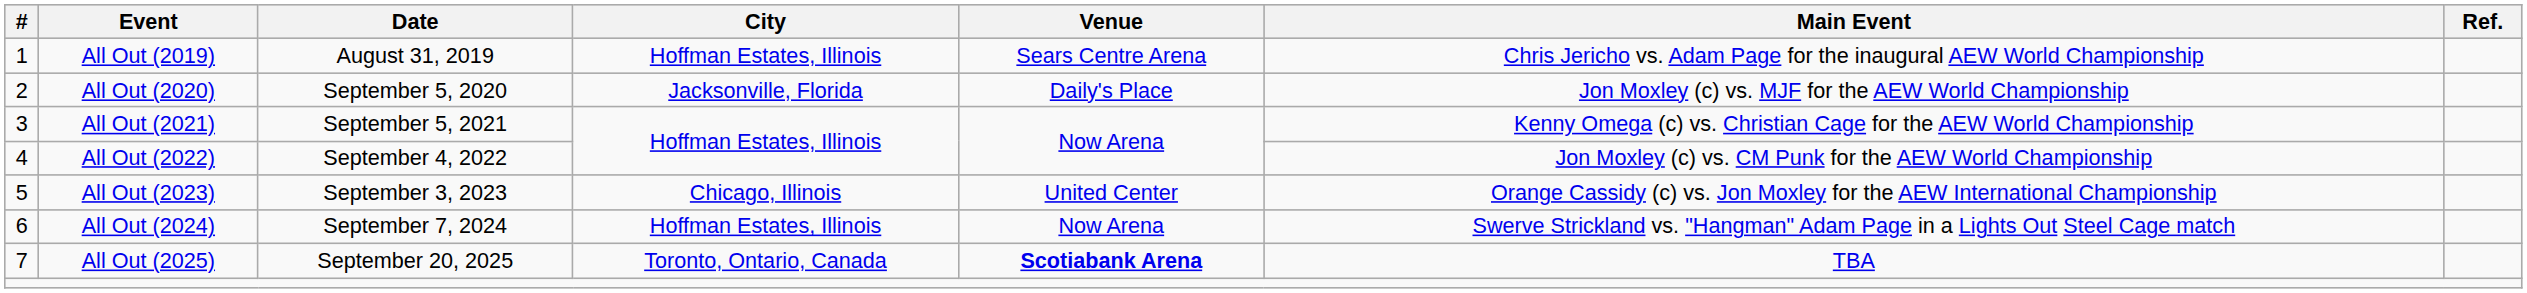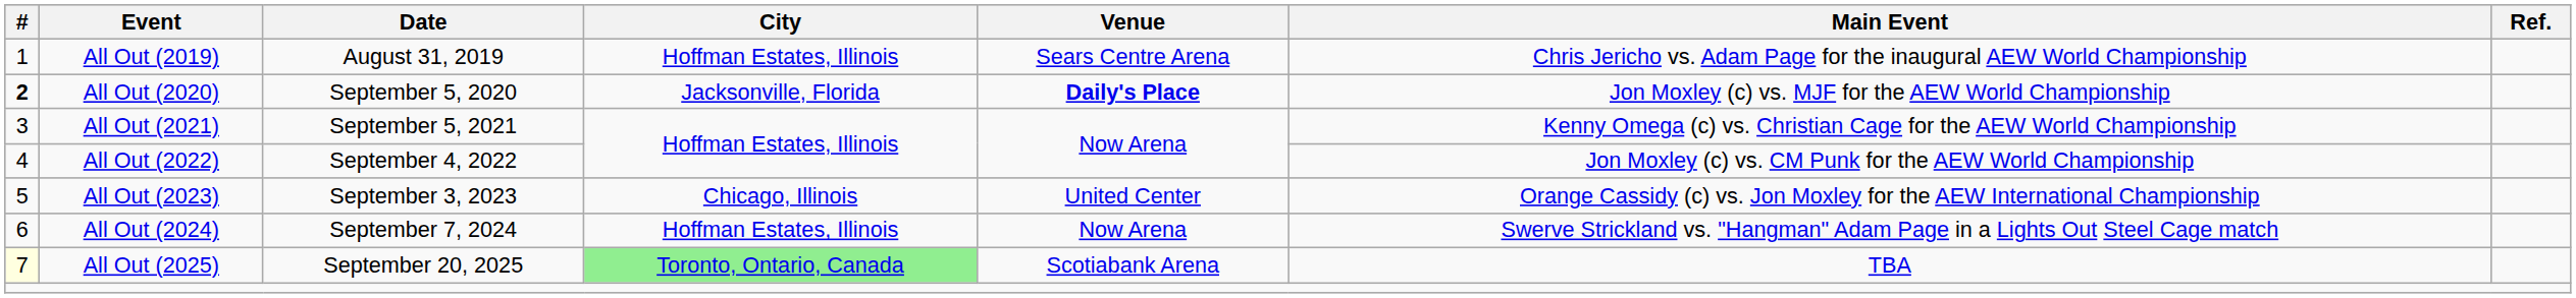row 3 | #: normal -> bold
row 3 | Venue: normal -> bold
row 8 | #: no background -> lightyellow background
row 8 | City: no background -> lightgreen background
row 8 | Venue: bold -> normal
